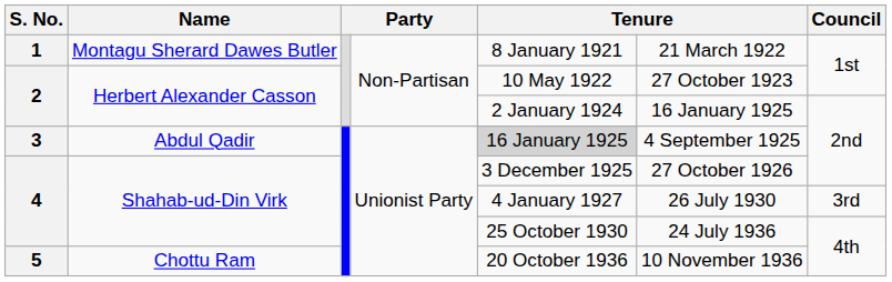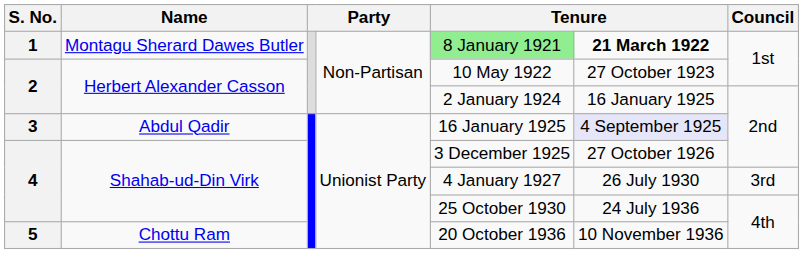1 | column 5: no background -> lightgreen background
1 | column 6: normal -> bold
3 | column 5: lightgrey background -> no background
3 | column 6: no background -> lavender background
